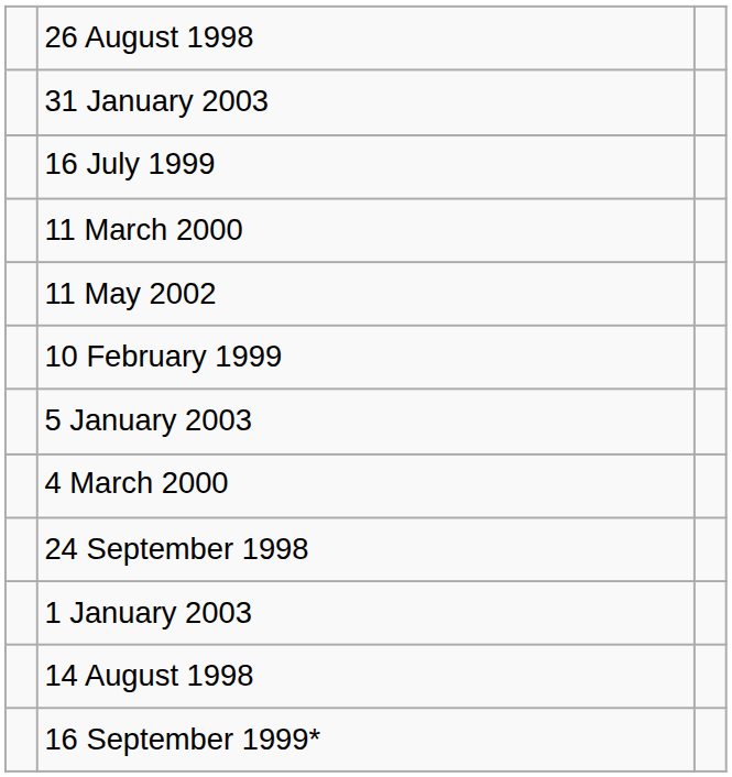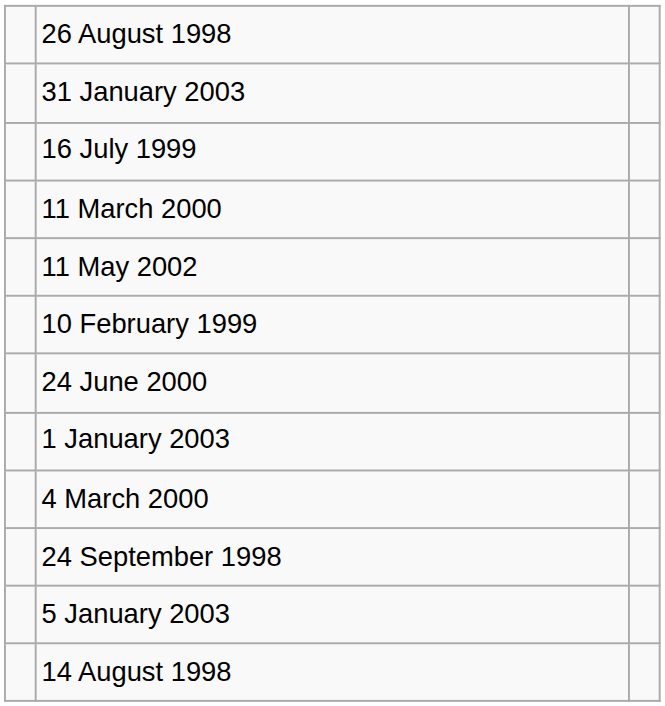+ row: 24 June 2000
rows swapped: 1 January 2003 <-> 5 January 2003
- row: 16 September 1999*
